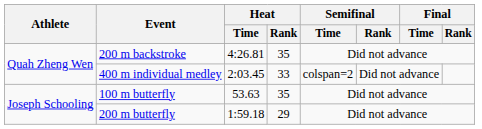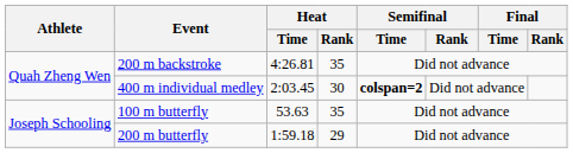400 m individual medley | Heat / Rank: 33 -> 30
400 m individual medley | Semifinal / Time: normal -> bold
